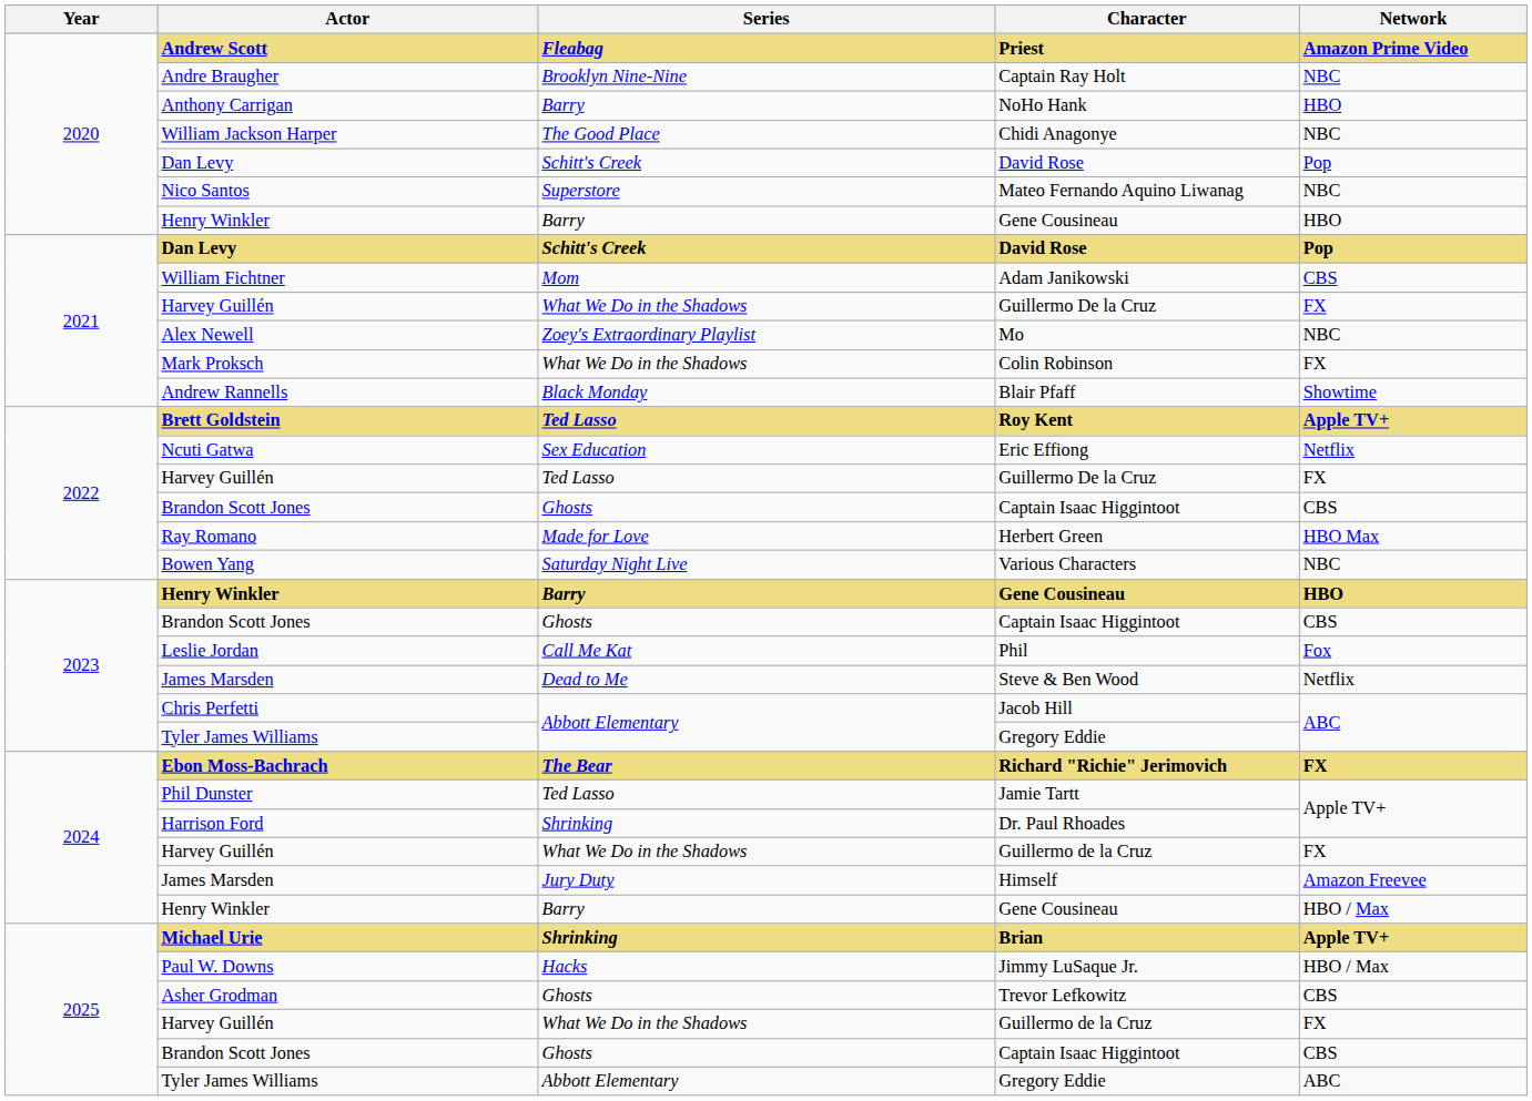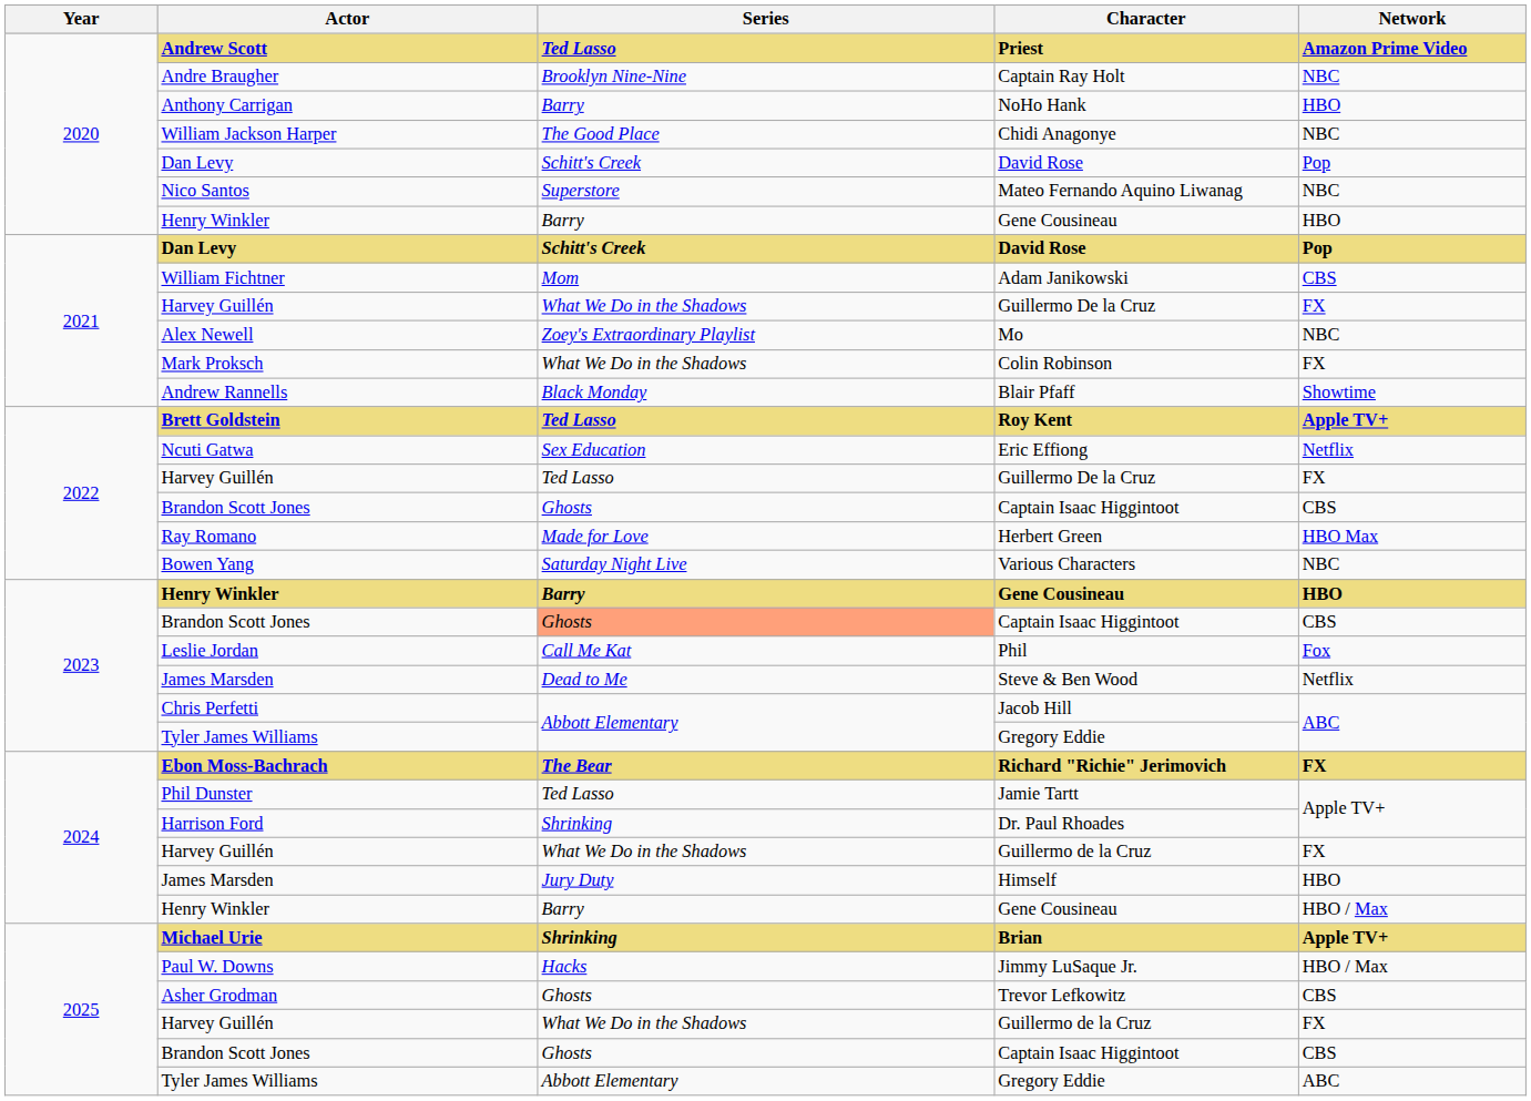Priest | Series: Fleabag -> Ted Lasso
2023 / Captain Isaac Higgintoot | Series: no background -> lightsalmon background
Himself | Network: Amazon Freevee -> HBO
